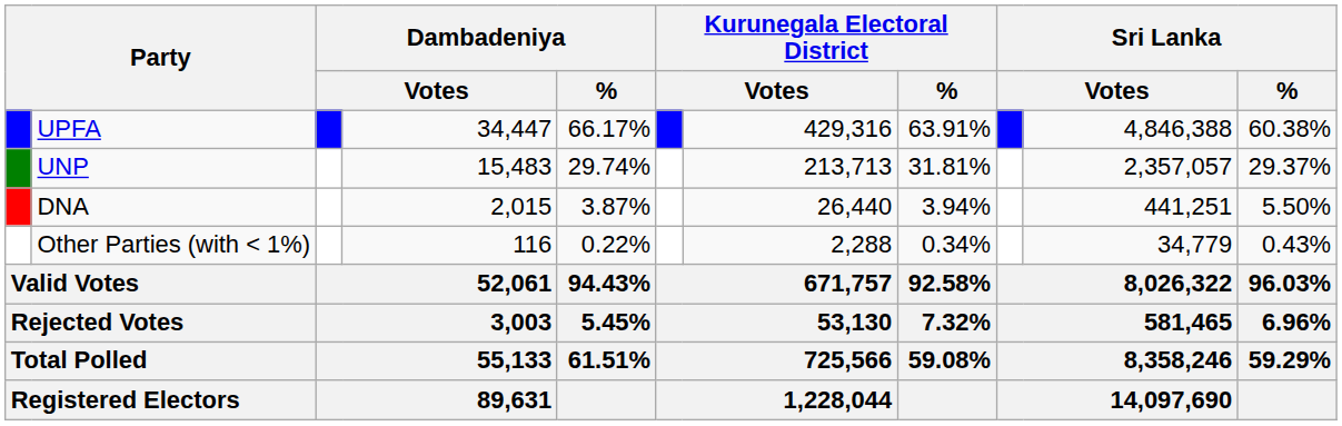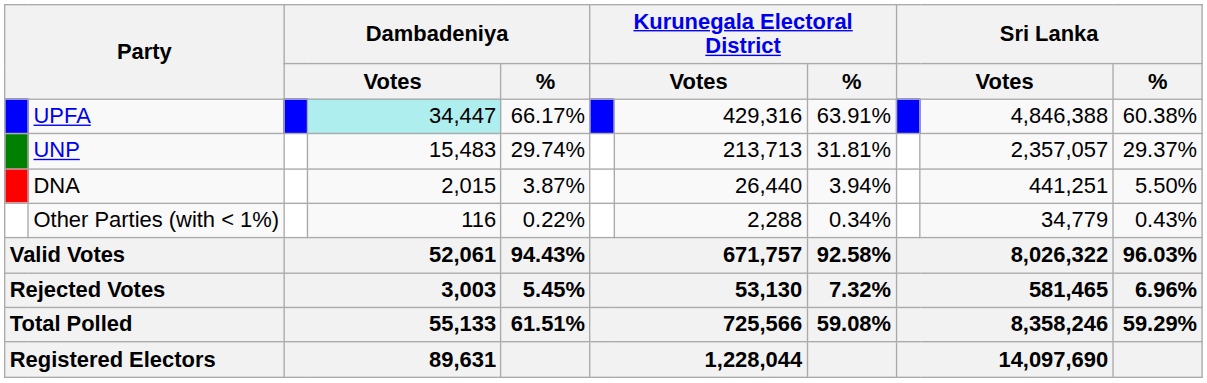UPFA | column 4: no background -> paleturquoise background
